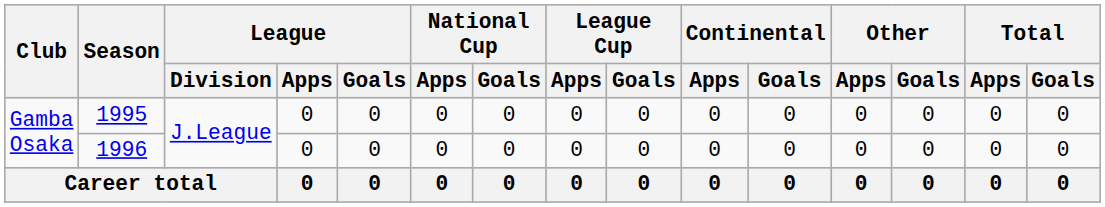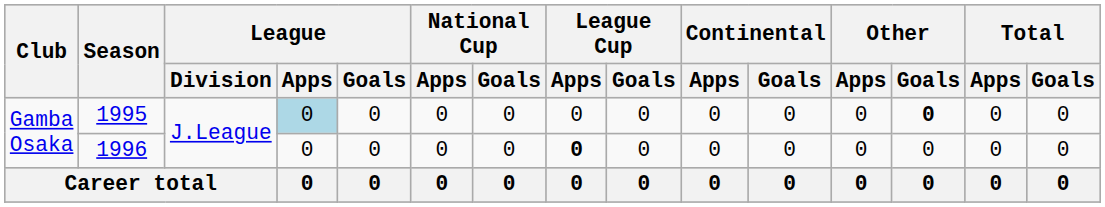1995 | League / Apps: no background -> lightblue background
1995 | Other / Goals: normal -> bold
1996 | League Cup / Apps: normal -> bold
